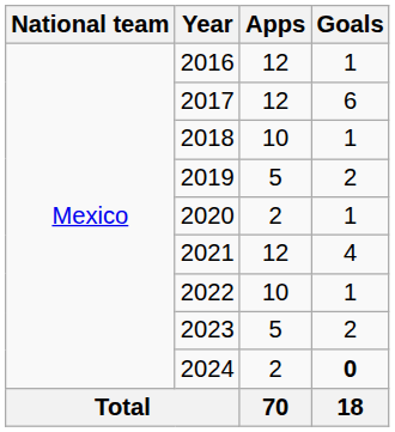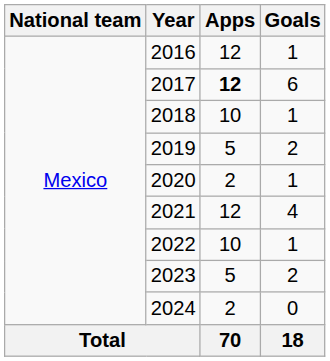2017 | Apps: normal -> bold
2024 | Goals: bold -> normal
